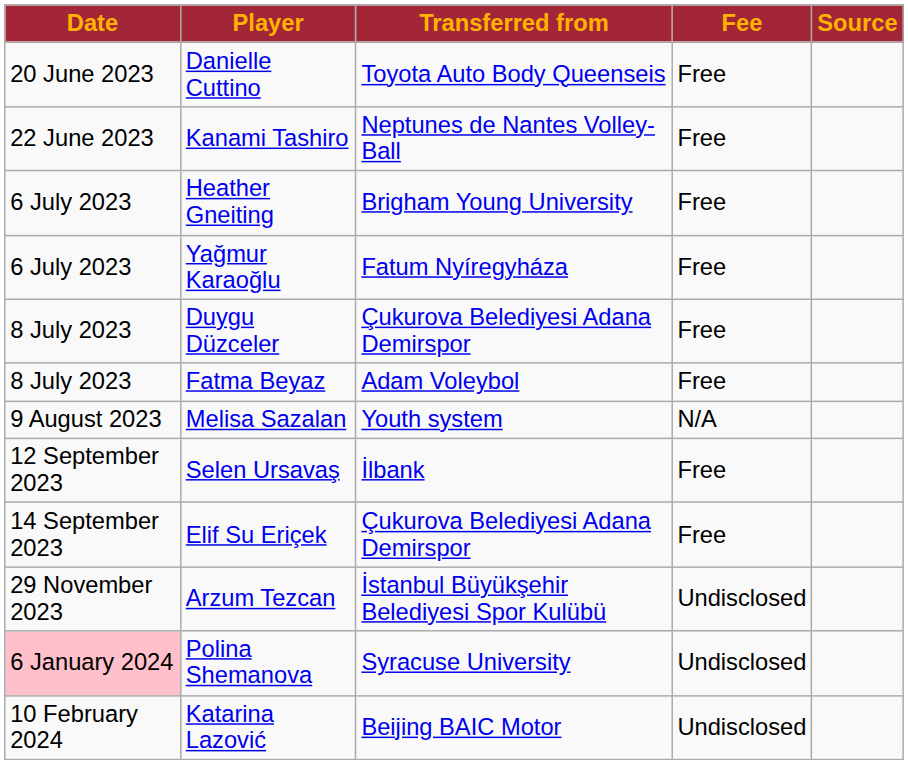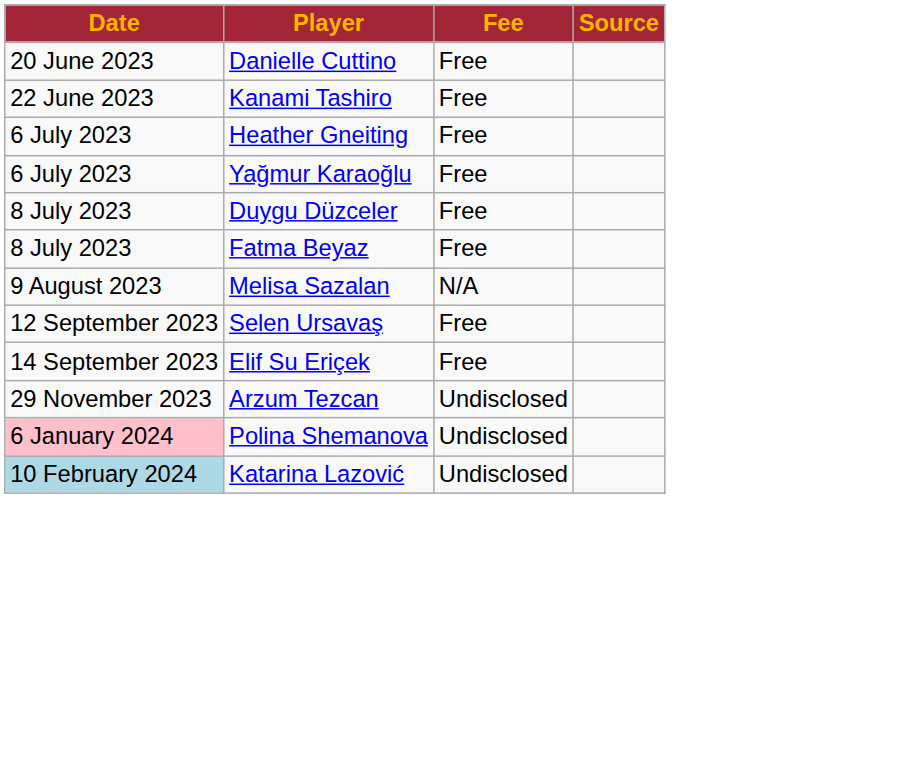- column: Transferred from | Toyota Auto Body Queenseis | Neptunes de Nantes Volley-Ball | Brigham Young University | Fatum Nyíregyháza | Çukurova Belediyesi Adana Demirspor | Adam Voleybol | Youth system | İlbank | Çukurova Belediyesi Adana Demirspor | İstanbul Büyükşehir Belediyesi Spor Kulübü | Syracuse University | Beijing BAIC Motor
Katarina Lazović | Date: no background -> lightblue background
